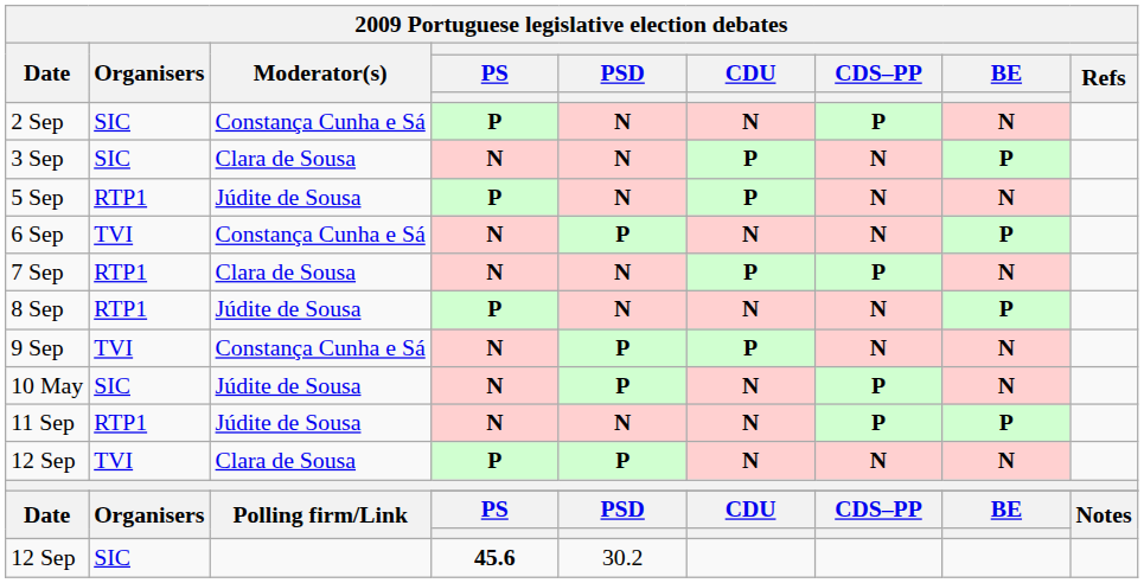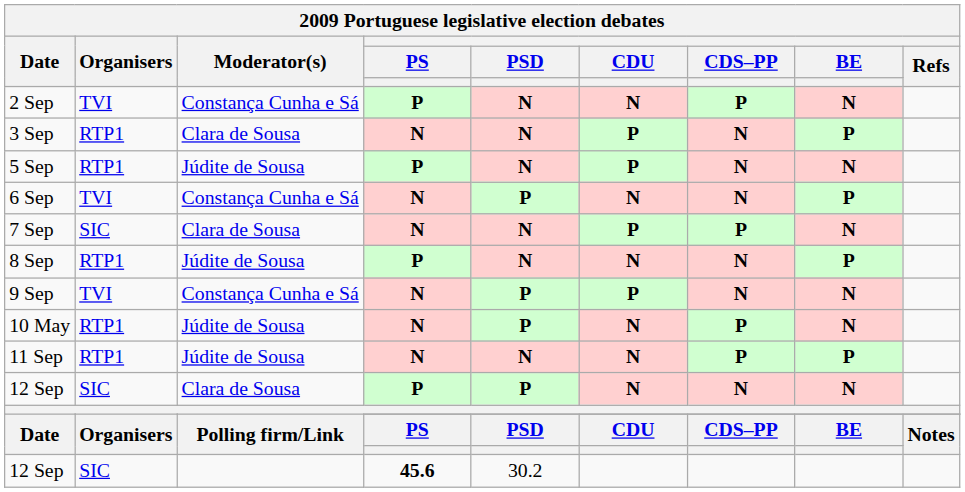2 Sep | 2009 Portuguese legislative election debates / Organisers: SIC -> TVI
3 Sep | 2009 Portuguese legislative election debates / Organisers: SIC -> RTP1
7 Sep | 2009 Portuguese legislative election debates / Organisers: RTP1 -> SIC
10 May | 2009 Portuguese legislative election debates / Organisers: SIC -> RTP1
12 Sep / Clara de Sousa | 2009 Portuguese legislative election debates / Organisers: TVI -> SIC
